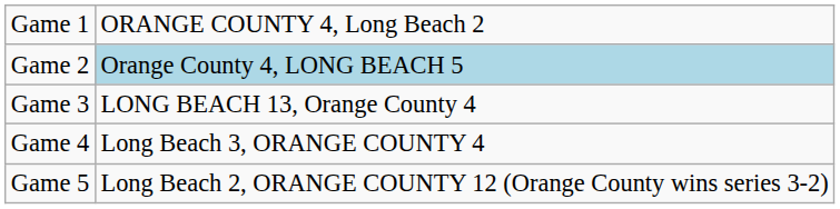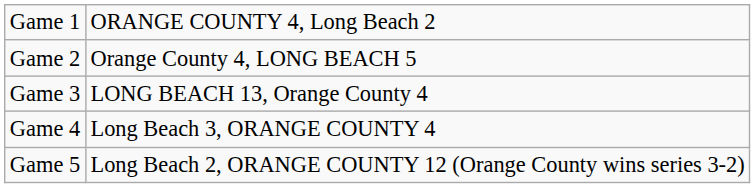Game 2 | column 2: lightblue background -> no background
